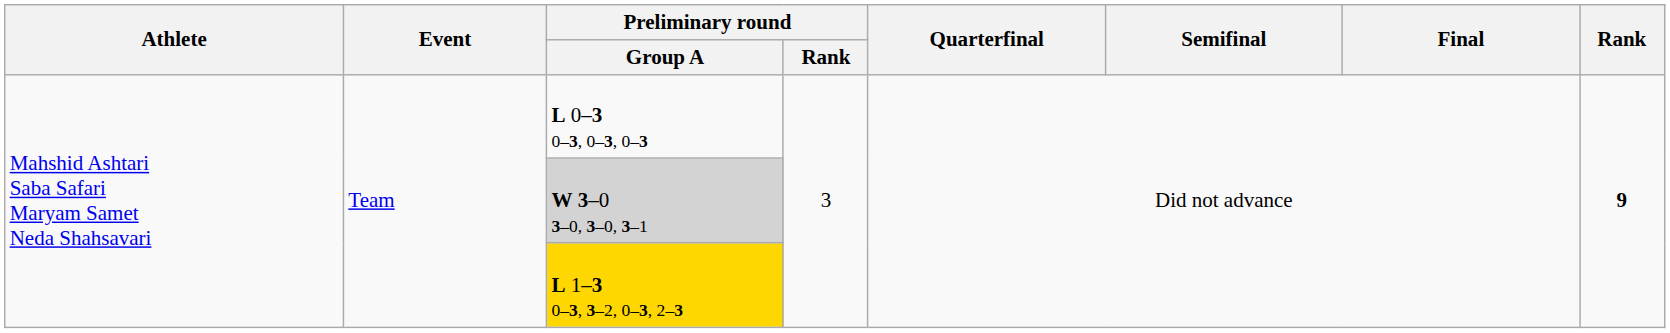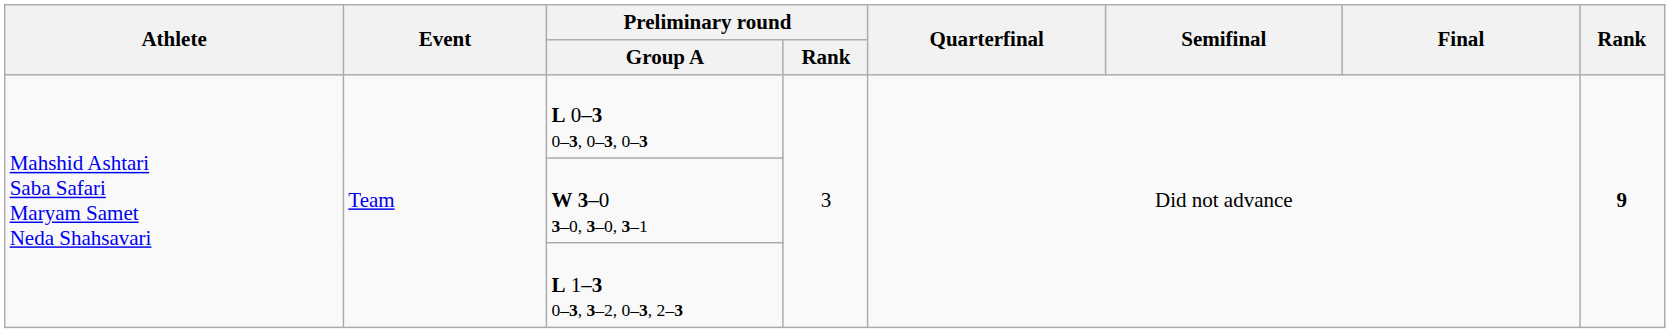W 3–0 3–0, 3–0, 3–1 | Preliminary round / Group A: lightgrey background -> no background
L 1–3 0–3, 3–2, 0–3, 2–3 | Preliminary round / Group A: gold background -> no background
